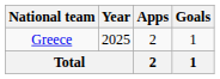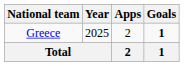Greece | Goals: normal -> bold
